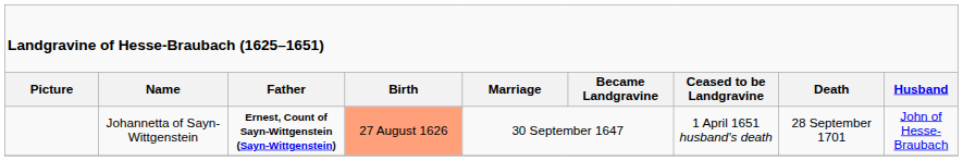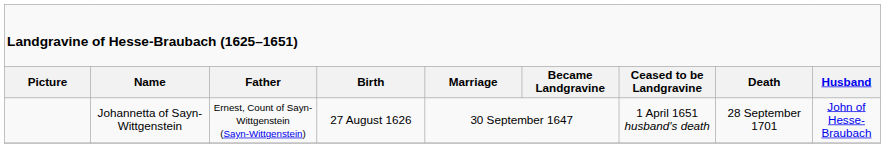Johannetta of Sayn-Wittgenstein | column 3: bold -> normal
Johannetta of Sayn-Wittgenstein | column 4: lightsalmon background -> no background
